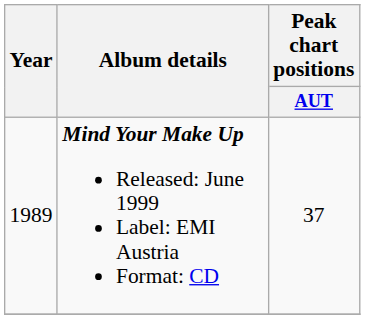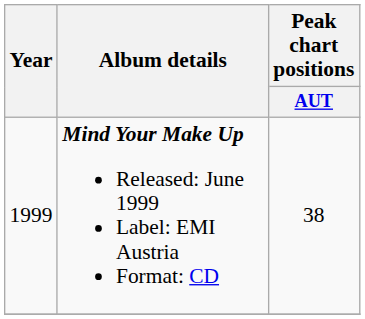row 3 | Year: 1989 -> 1999
row 3 | Peak chart positions / AUT: 37 -> 38
